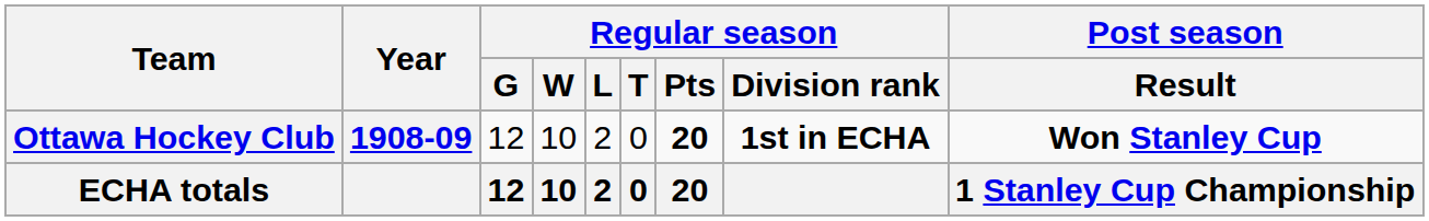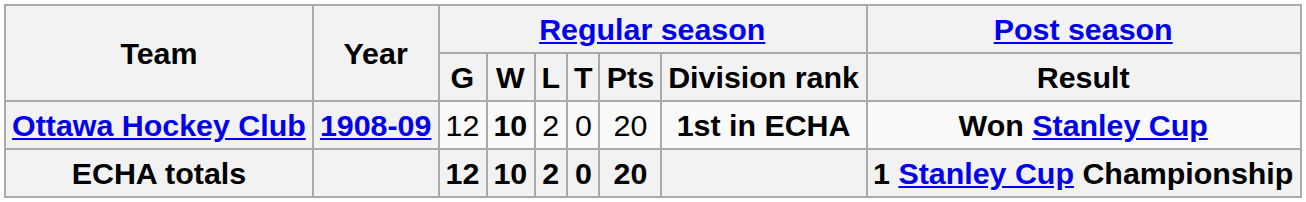Ottawa Hockey Club | Regular season / W: normal -> bold
Ottawa Hockey Club | Regular season / Pts: bold -> normal
